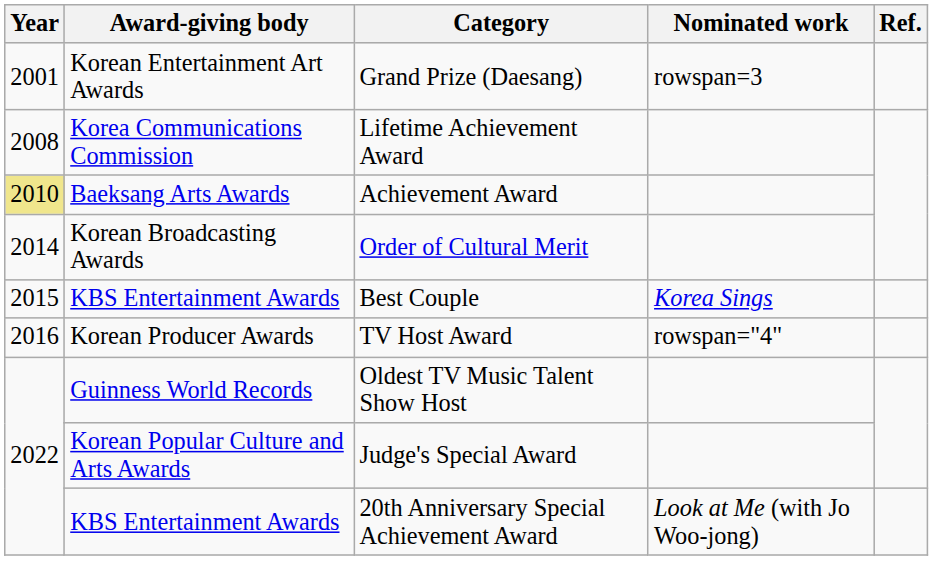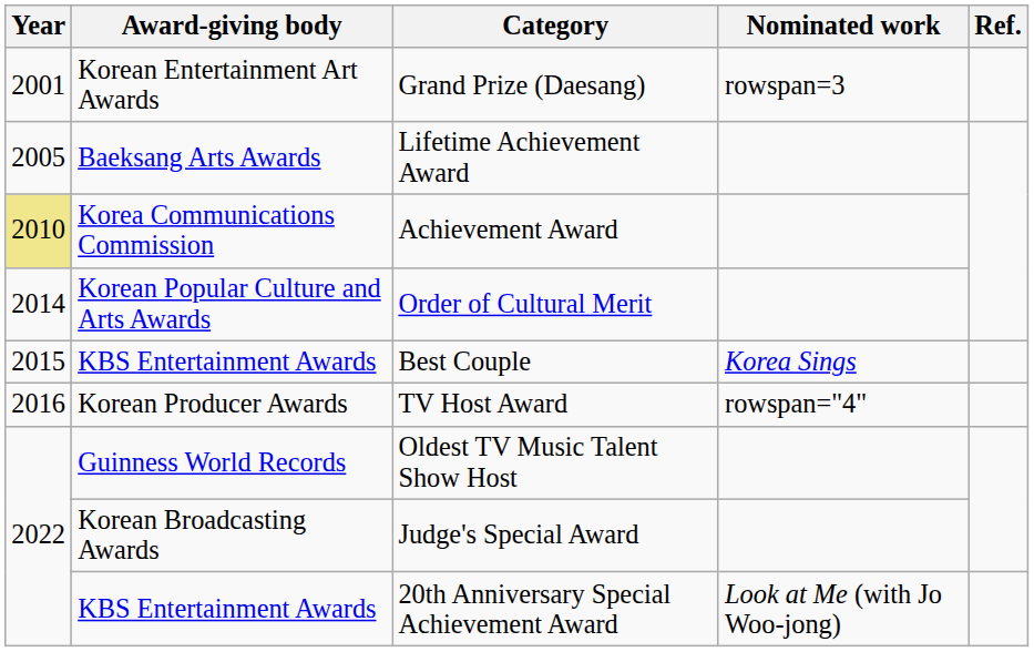Lifetime Achievement Award | Year: 2008 -> 2005
Lifetime Achievement Award | Award-giving body: Korea Communications Commission -> Baeksang Arts Awards
Achievement Award | Award-giving body: Baeksang Arts Awards -> Korea Communications Commission
Order of Cultural Merit | Award-giving body: Korean Broadcasting Awards -> Korean Popular Culture and Arts Awards
Judge's Special Award | Award-giving body: Korean Popular Culture and Arts Awards -> Korean Broadcasting Awards
